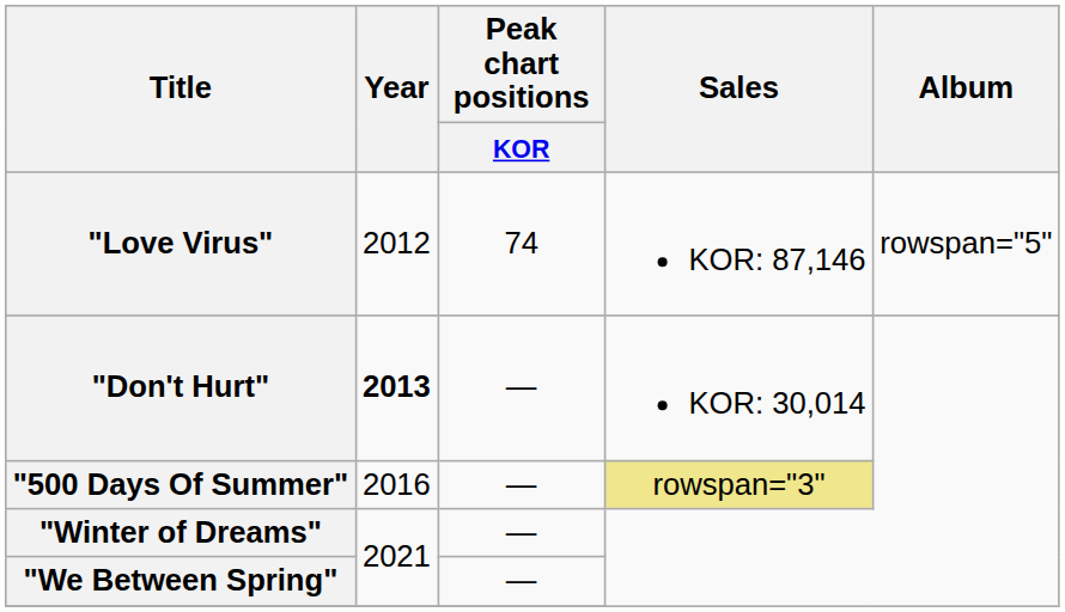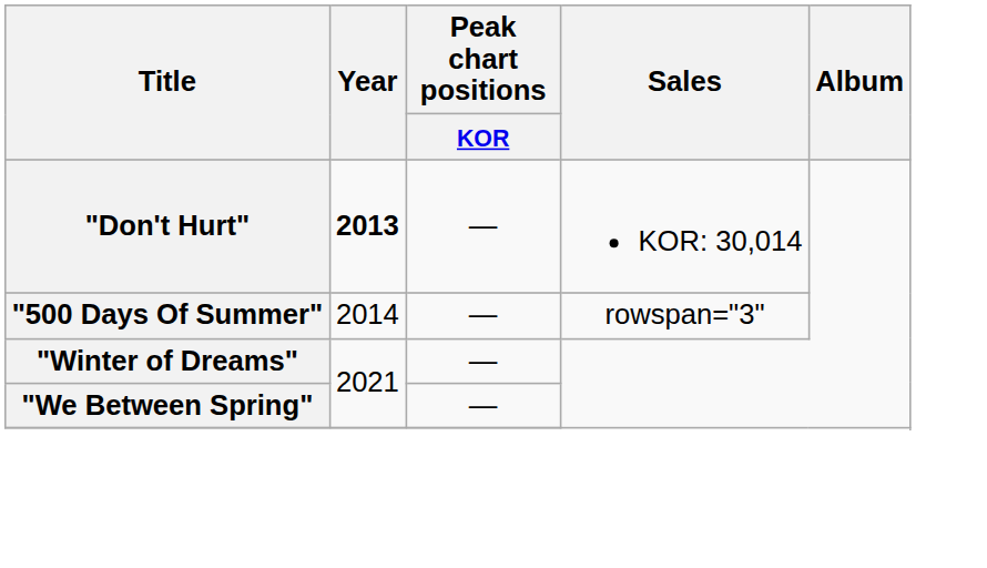- row: "Love Virus" | 2012 | 74 | KOR: 87,146 | rowspan="5"
"500 Days Of Summer" | Year: 2016 -> 2014
"500 Days Of Summer" | Sales: khaki background -> no background
